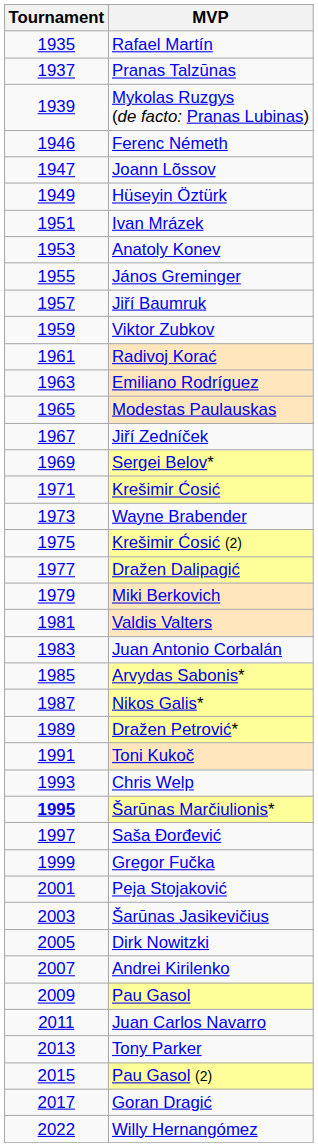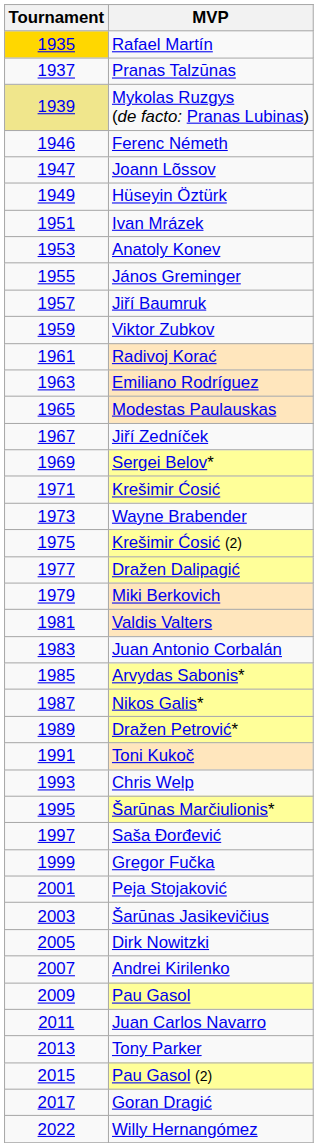Rafael Martín | Tournament: no background -> gold background
Mykolas Ruzgys (de facto: Pranas Lubinas) | Tournament: no background -> khaki background
Šarūnas Marčiulionis* | Tournament: bold -> normal
